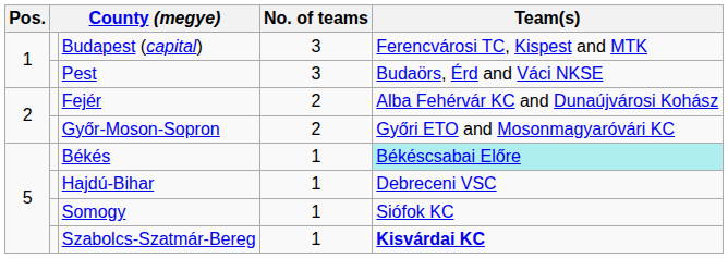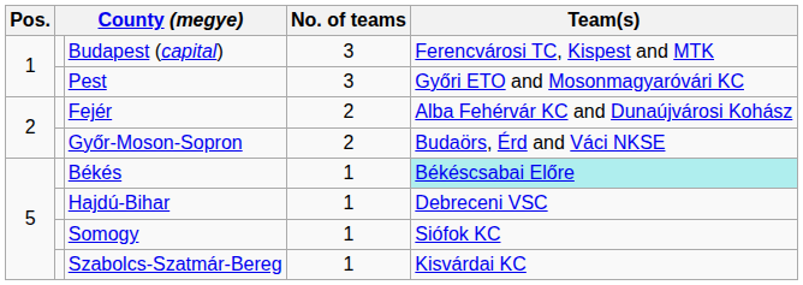Pest | Team(s): Budaörs, Érd and Váci NKSE -> Győri ETO and Mosonmagyaróvári KC
Győr-Moson-Sopron | Team(s): Győri ETO and Mosonmagyaróvári KC -> Budaörs, Érd and Váci NKSE
Szabolcs-Szatmár-Bereg | Team(s): bold -> normal
